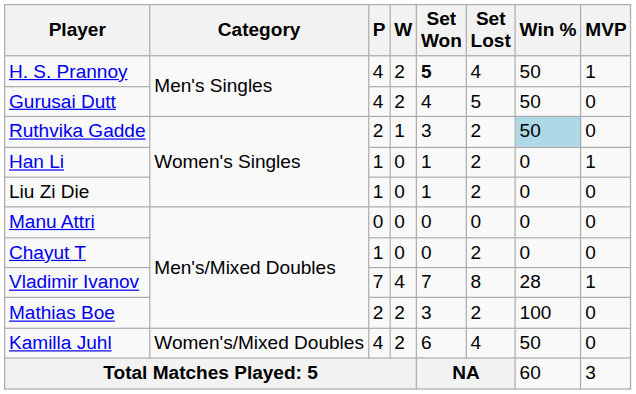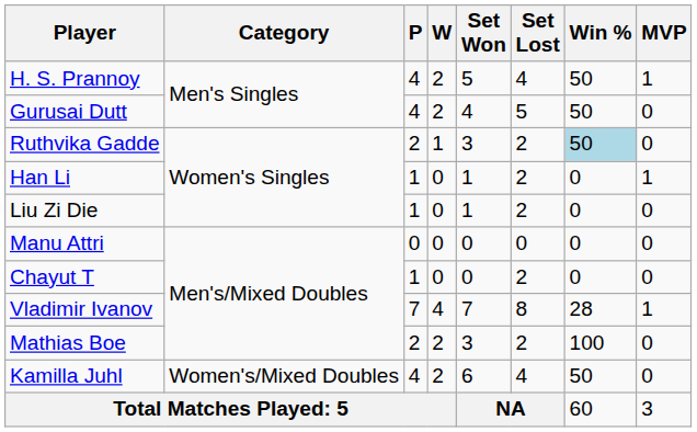H. S. Prannoy | Set Won: bold -> normal
